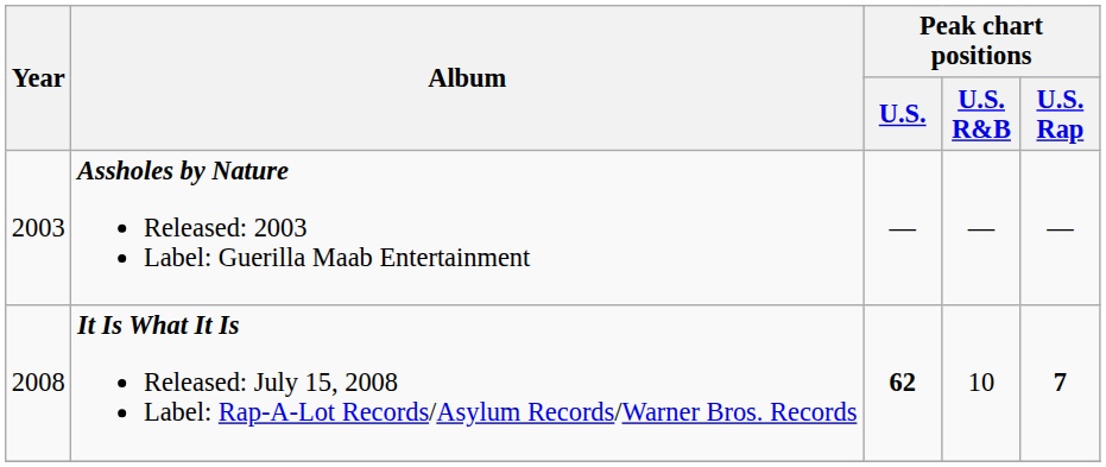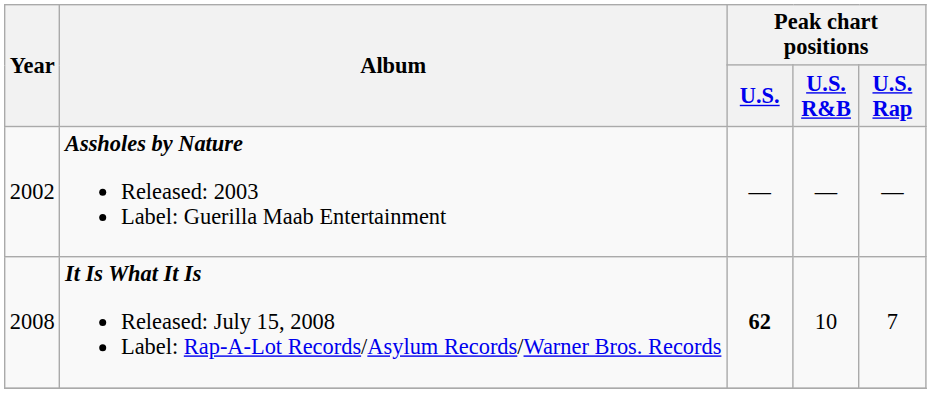row 3 | Year: 2003 -> 2002
row 4 | Peak chart positions / U.S. Rap: bold -> normal
